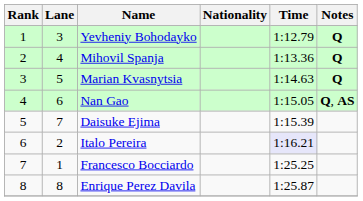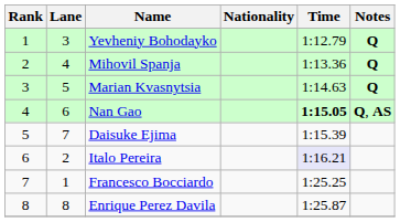Nan Gao | Time: normal -> bold
